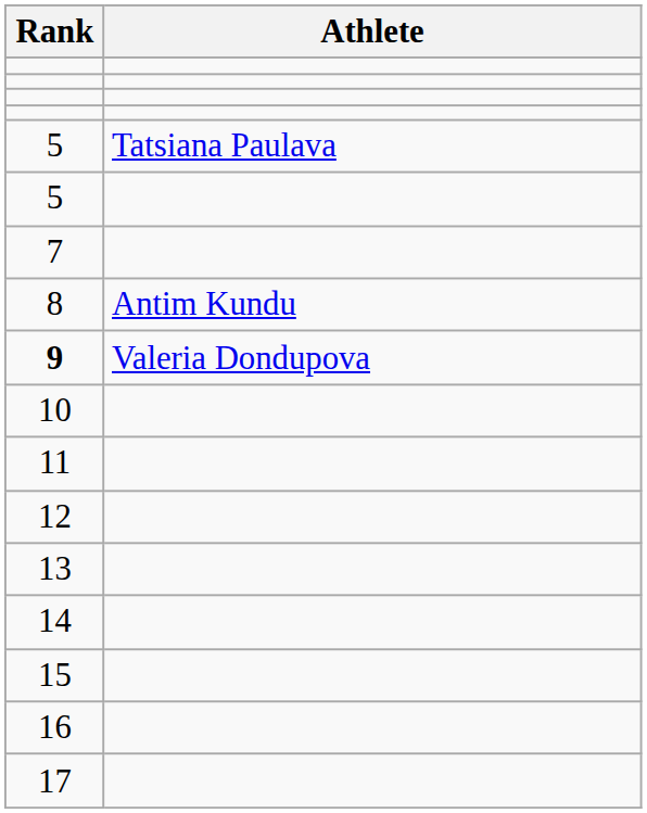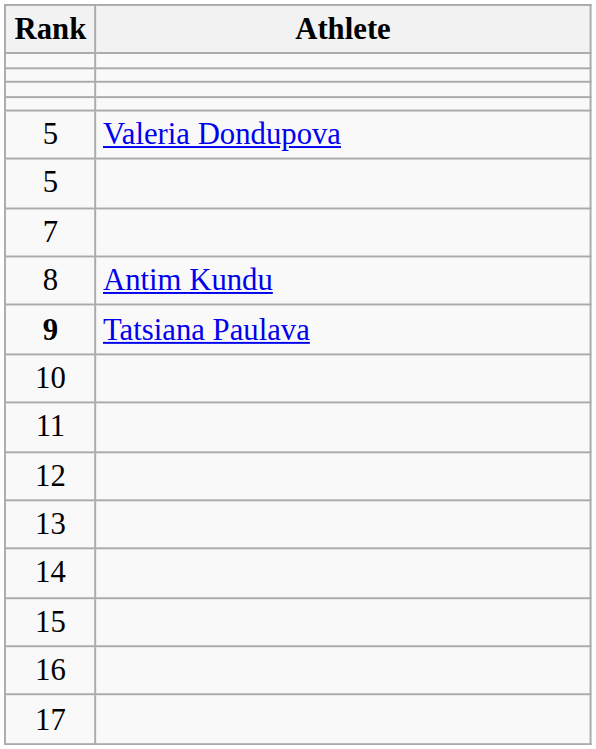row 6 | Athlete: Tatsiana Paulava -> Valeria Dondupova
row 10 | Athlete: Valeria Dondupova -> Tatsiana Paulava
